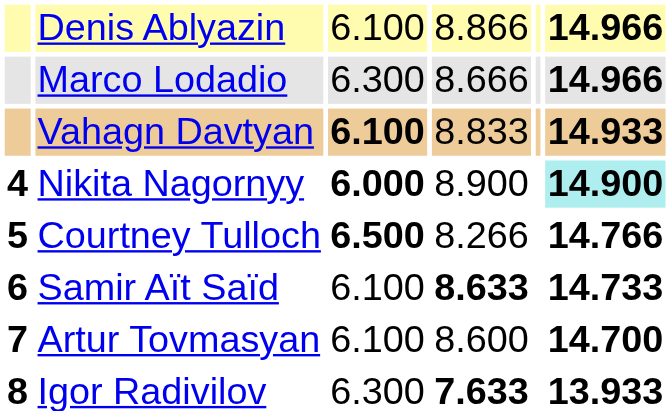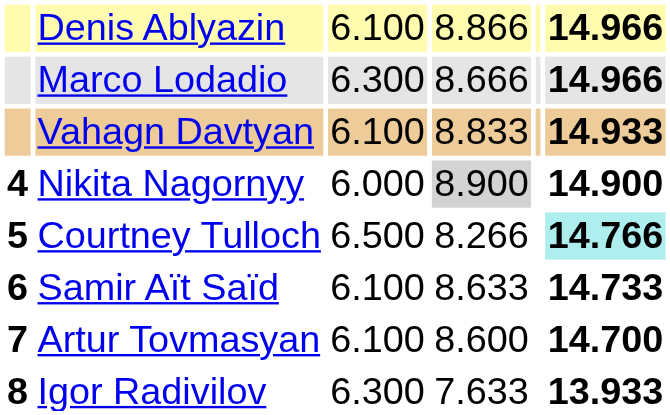Vahagn Davtyan | column 3: bold -> normal
Nikita Nagornyy | column 3: bold -> normal
Nikita Nagornyy | column 4: no background -> lightgrey background
Nikita Nagornyy | column 5: paleturquoise background -> no background
Courtney Tulloch | column 3: bold -> normal
Courtney Tulloch | column 5: no background -> paleturquoise background
Samir Aït Saïd | column 4: bold -> normal
Igor Radivilov | column 4: bold -> normal
